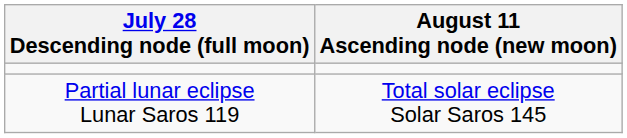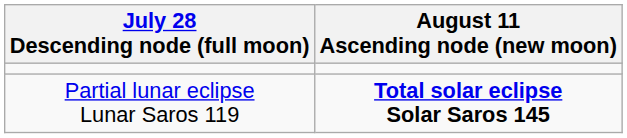row 3 | August 11 Ascending node (new moon): normal -> bold
